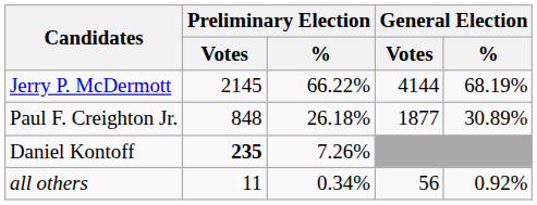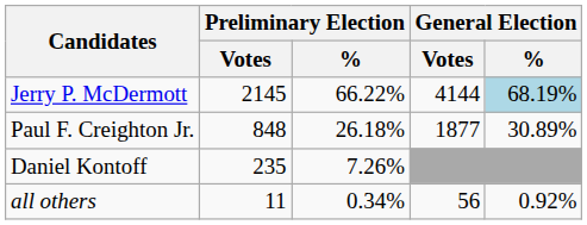Jerry P. McDermott | General Election / %: no background -> lightblue background
Daniel Kontoff | Preliminary Election / Votes: bold -> normal
